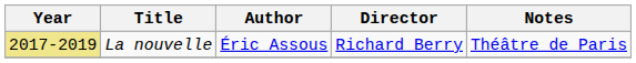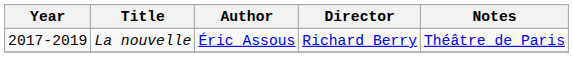La nouvelle | Year: khaki background -> no background
